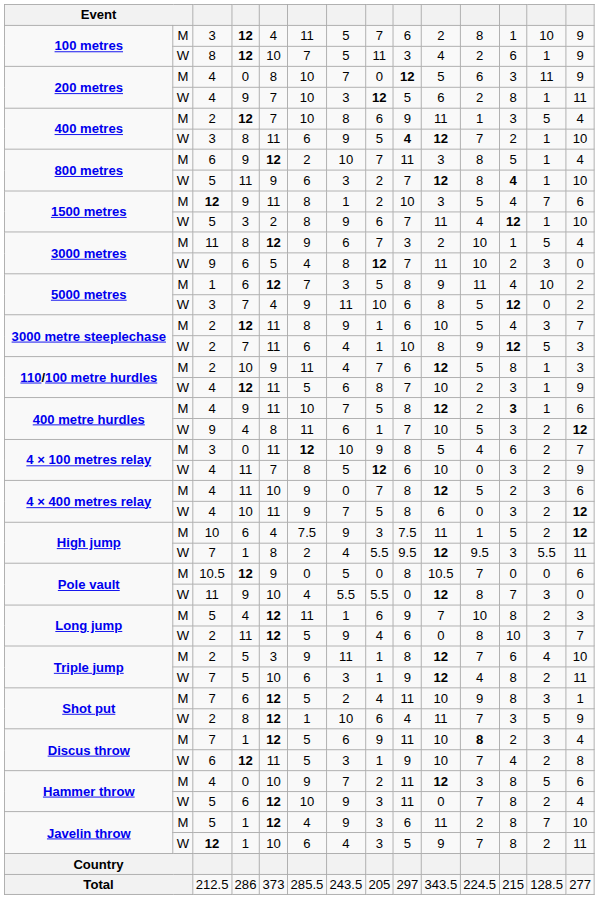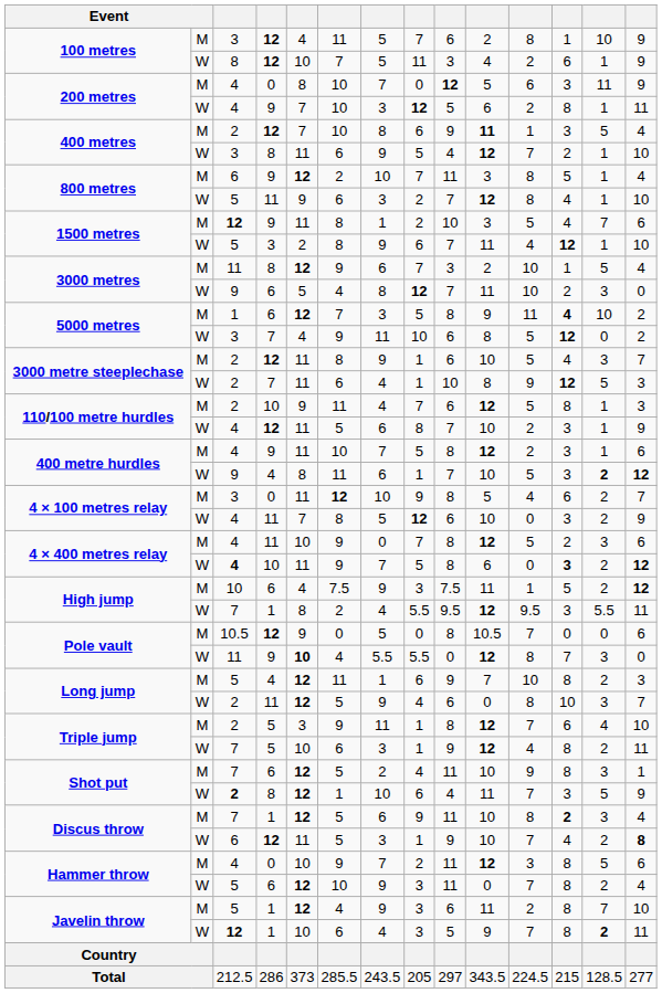400 metres / M | column 10: normal -> bold
400 metres / W | column 9: bold -> normal
800 metres / W | column 12: bold -> normal
5000 metres / M | column 12: normal -> bold
400 metre hurdles / M | column 12: bold -> normal
400 metre hurdles / W | column 13: normal -> bold
4 × 400 metres relay / W | column 3: normal -> bold
4 × 400 metres relay / W | column 12: normal -> bold
Pole vault / W | column 5: normal -> bold
Shot put / W | column 3: normal -> bold
Discus throw / M | column 11: bold -> normal
Discus throw / M | column 12: normal -> bold
Discus throw / W | column 14: normal -> bold
Javelin throw / W | column 13: normal -> bold
